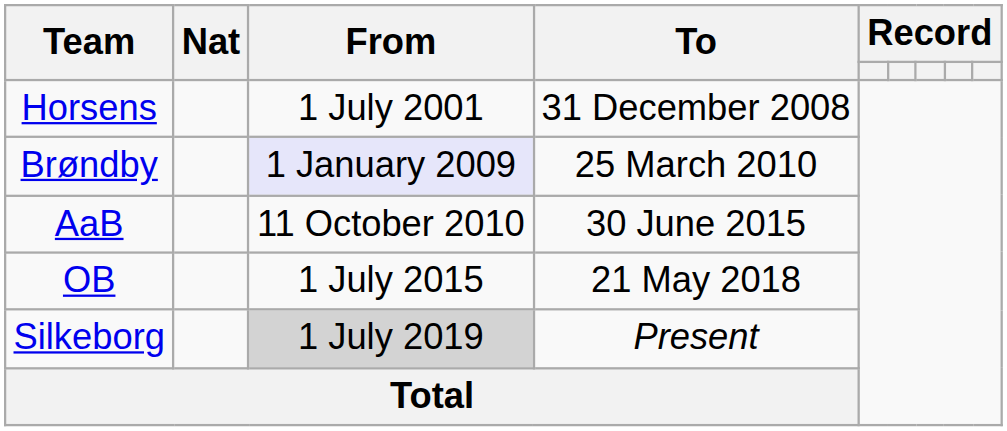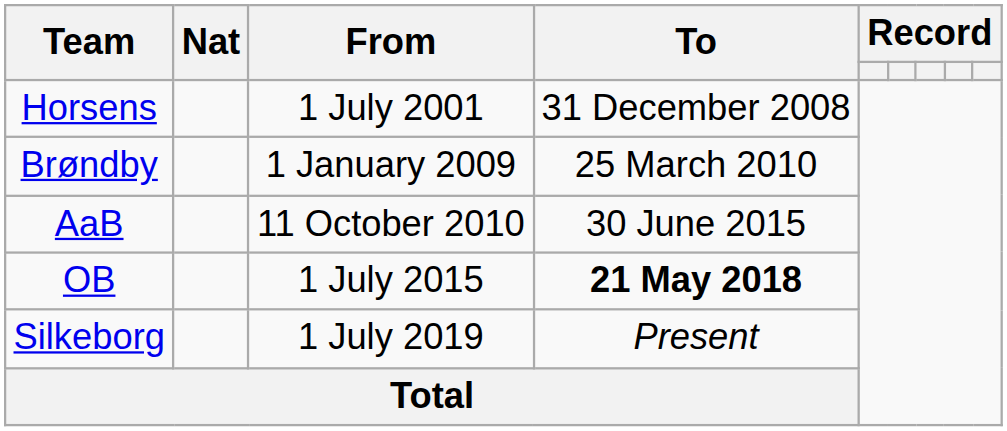Brøndby | From: lavender background -> no background
OB | To: normal -> bold
Silkeborg | From: lightgrey background -> no background
